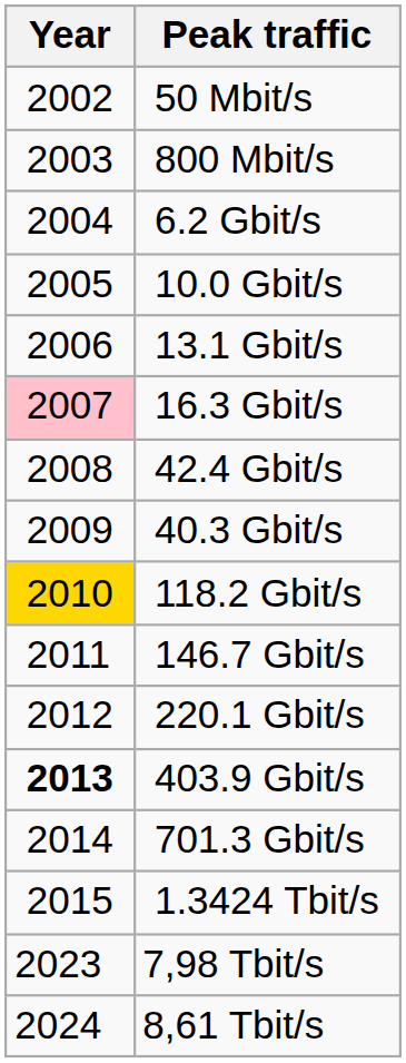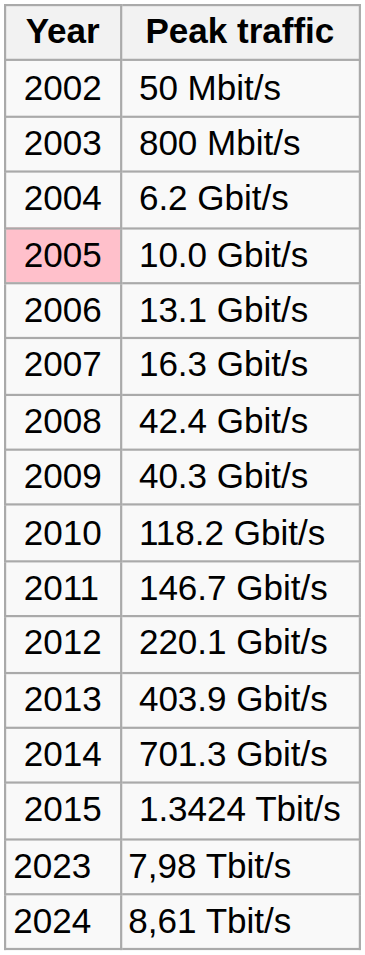10.0 Gbit/s | Year: no background -> pink background
16.3 Gbit/s | Year: pink background -> no background
118.2 Gbit/s | Year: gold background -> no background
403.9 Gbit/s | Year: bold -> normal
